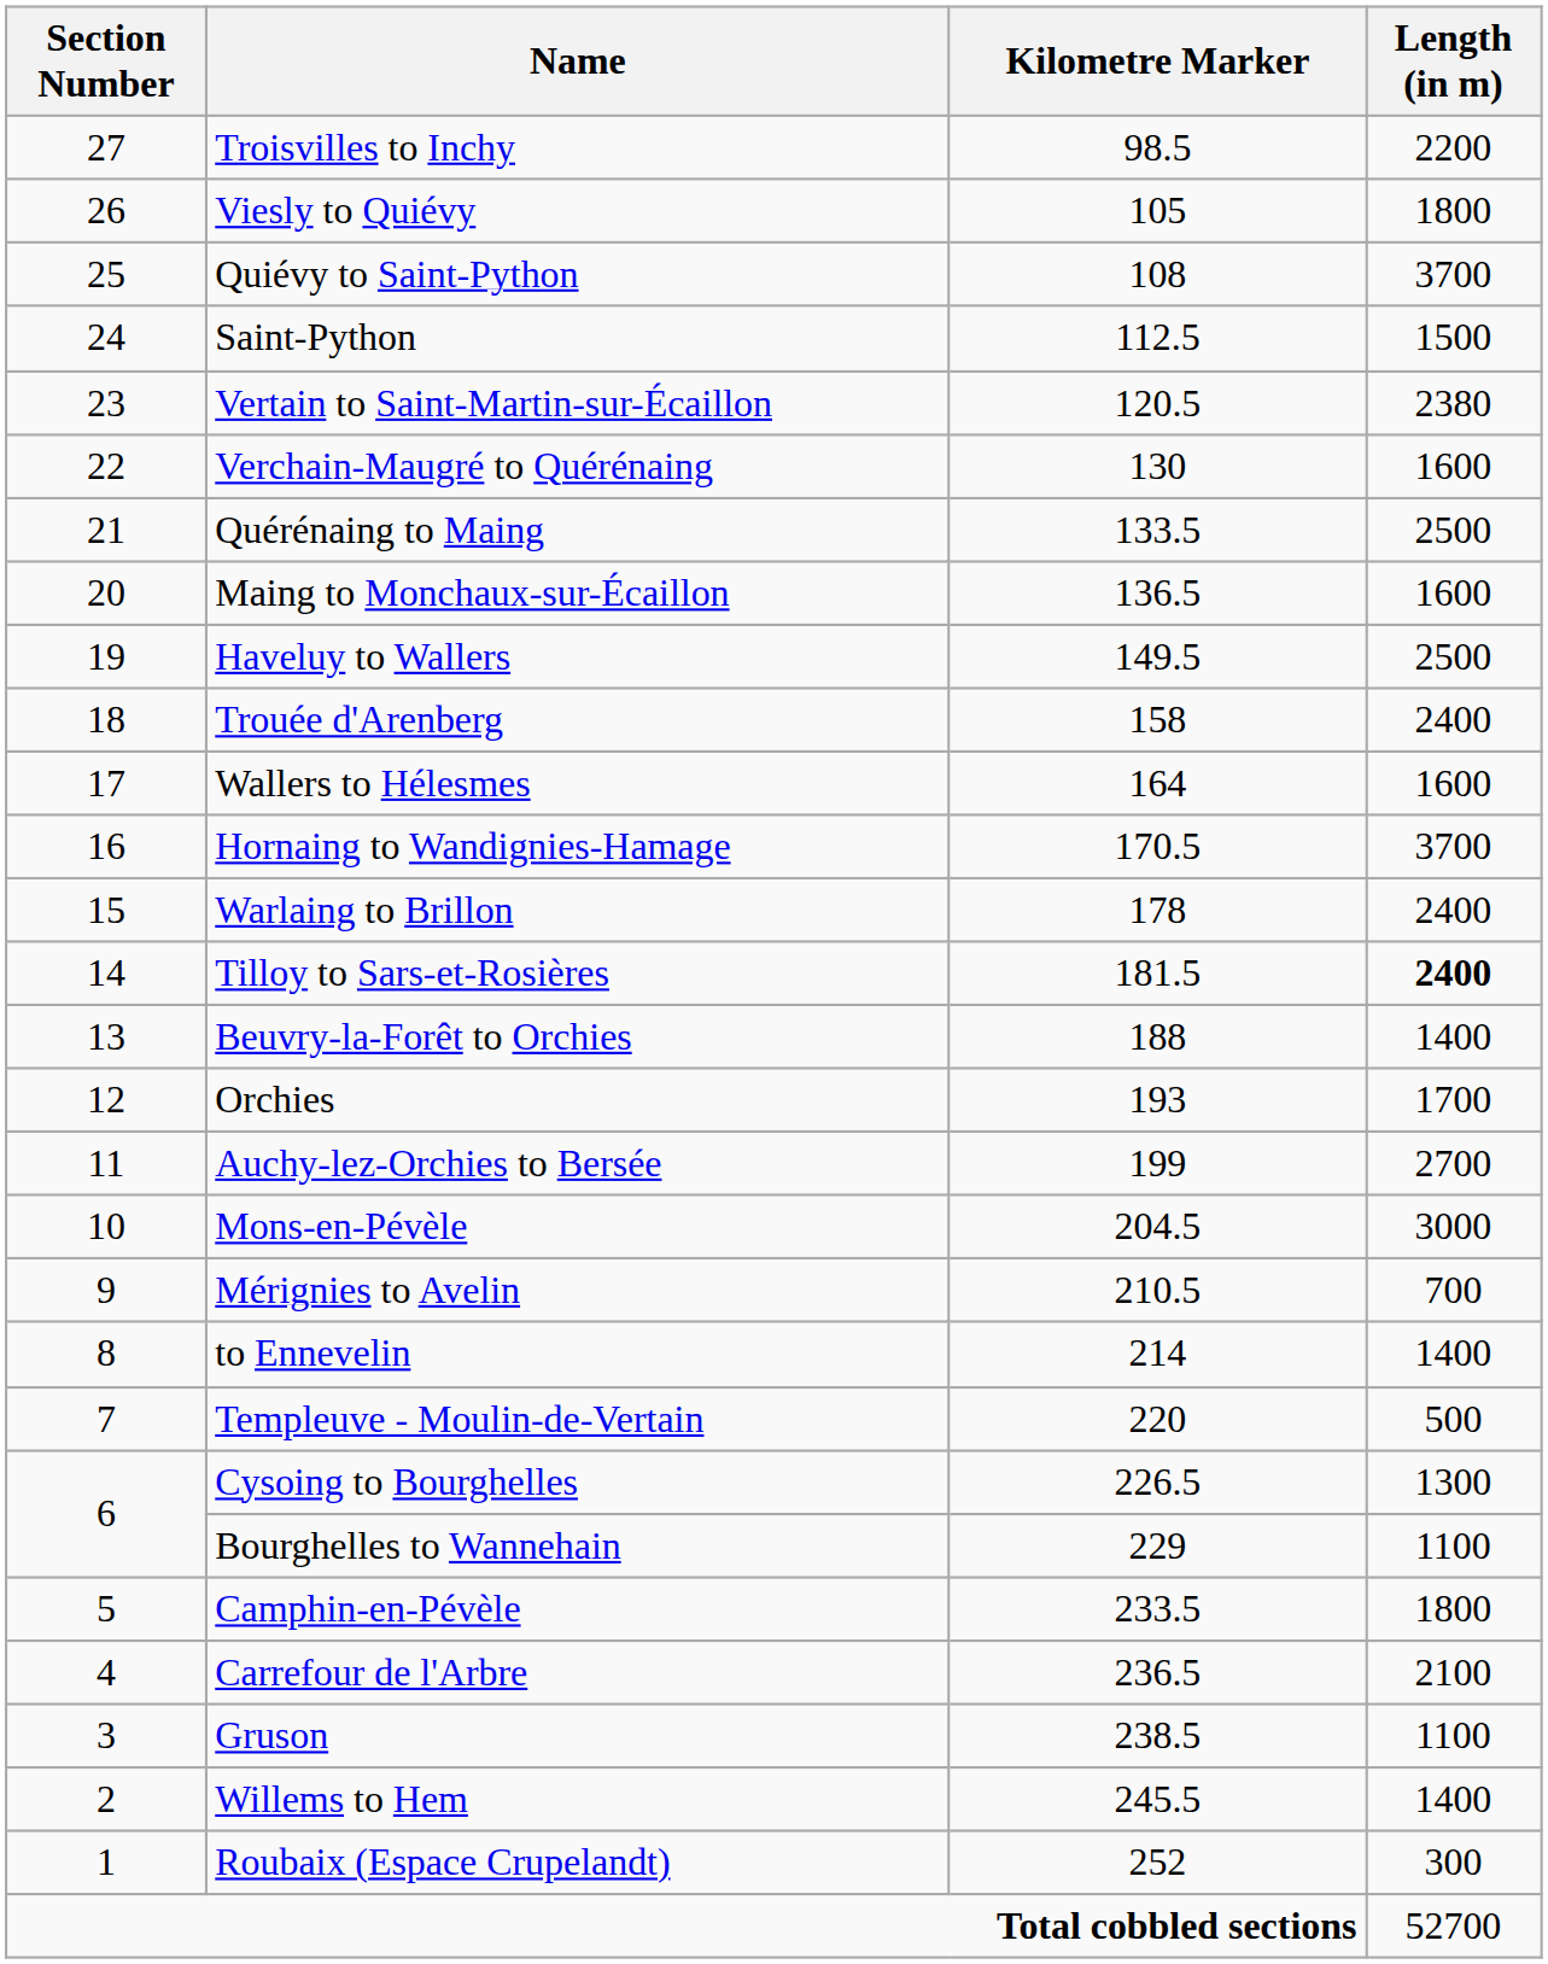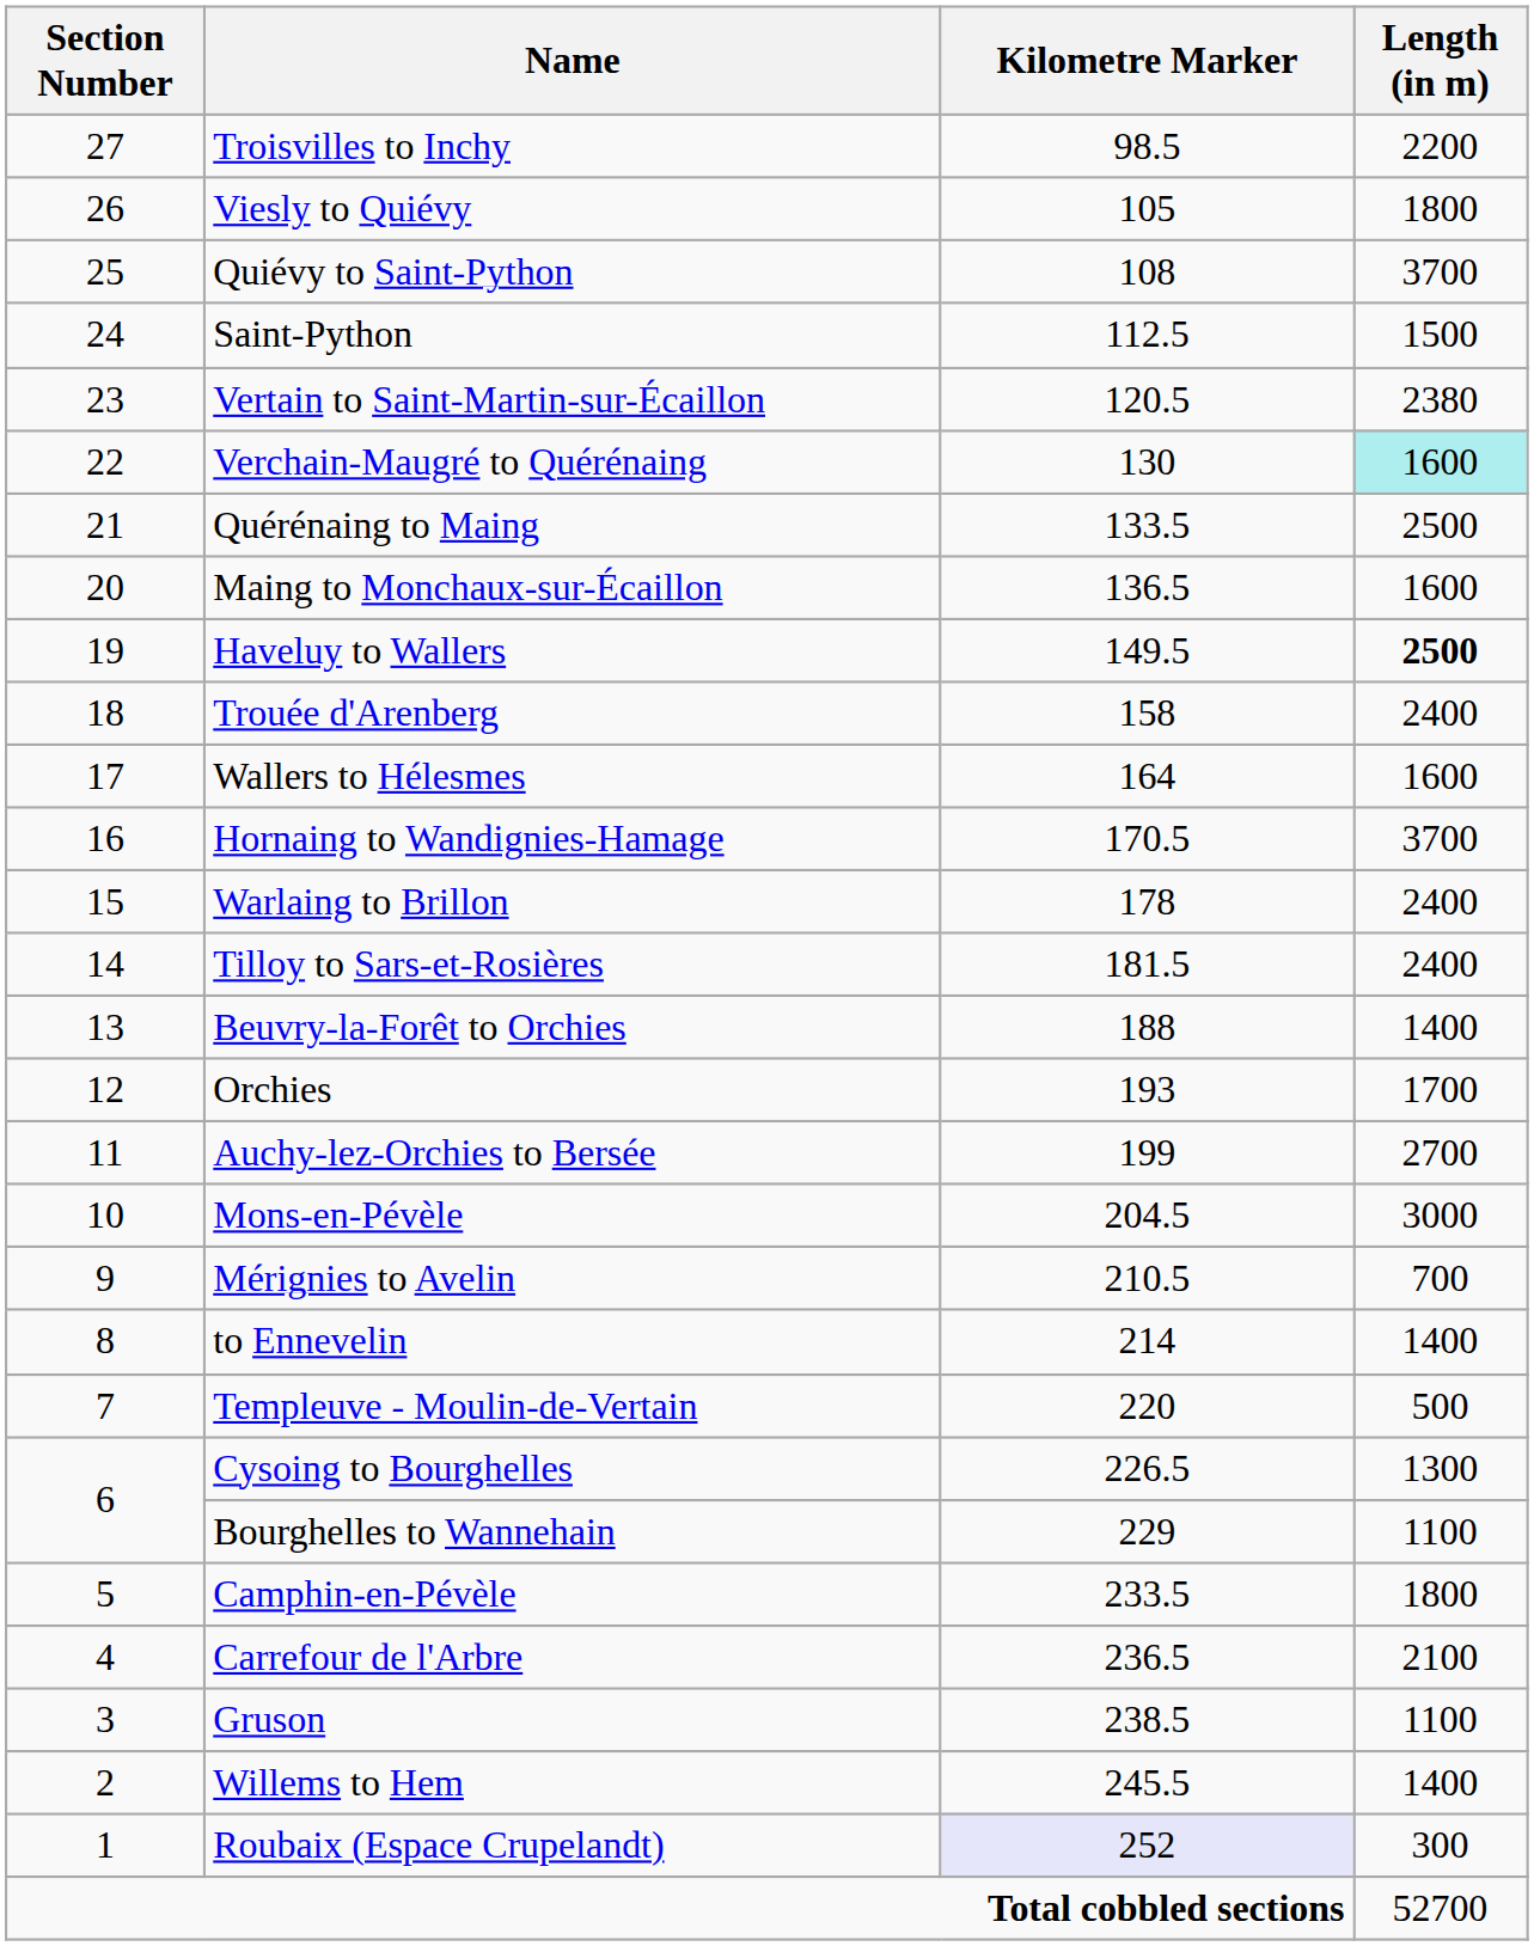Verchain-Maugré to Quérénaing | Length (in m): no background -> paleturquoise background
Haveluy to Wallers | Length (in m): normal -> bold
Tilloy to Sars-et-Rosières | Length (in m): bold -> normal
Roubaix (Espace Crupelandt) | Kilometre Marker: no background -> lavender background
